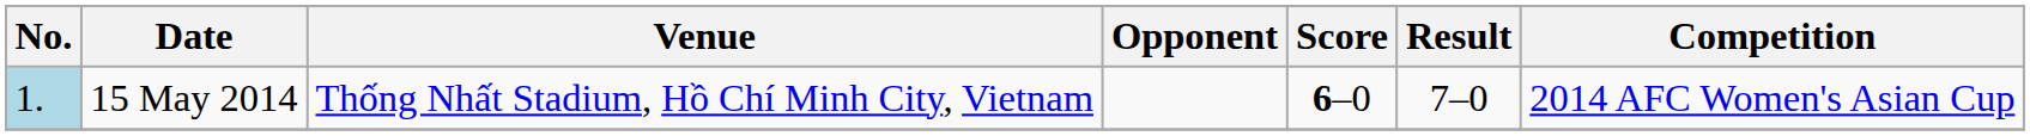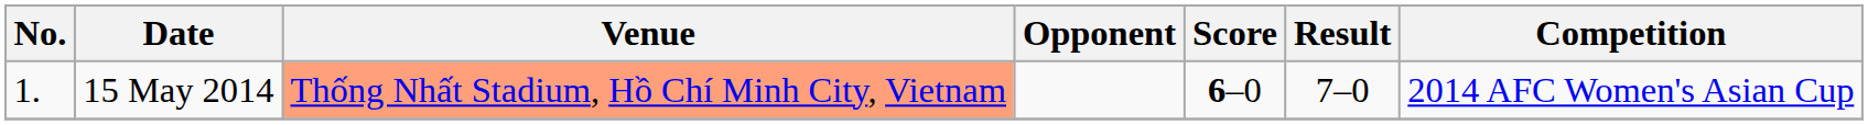15 May 2014 | No.: lightblue background -> no background
15 May 2014 | Venue: no background -> lightsalmon background
